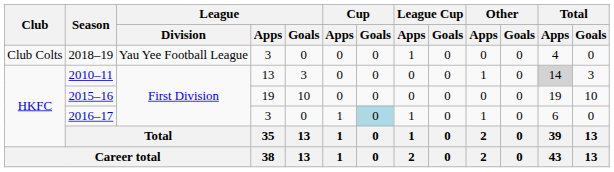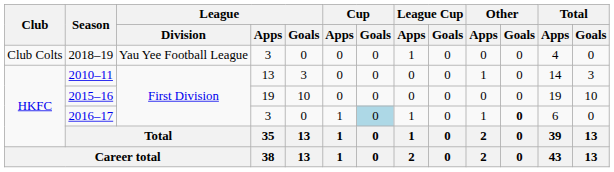2010–11 | Total / Apps: lightgrey background -> no background
2016–17 | Other / Goals: normal -> bold
